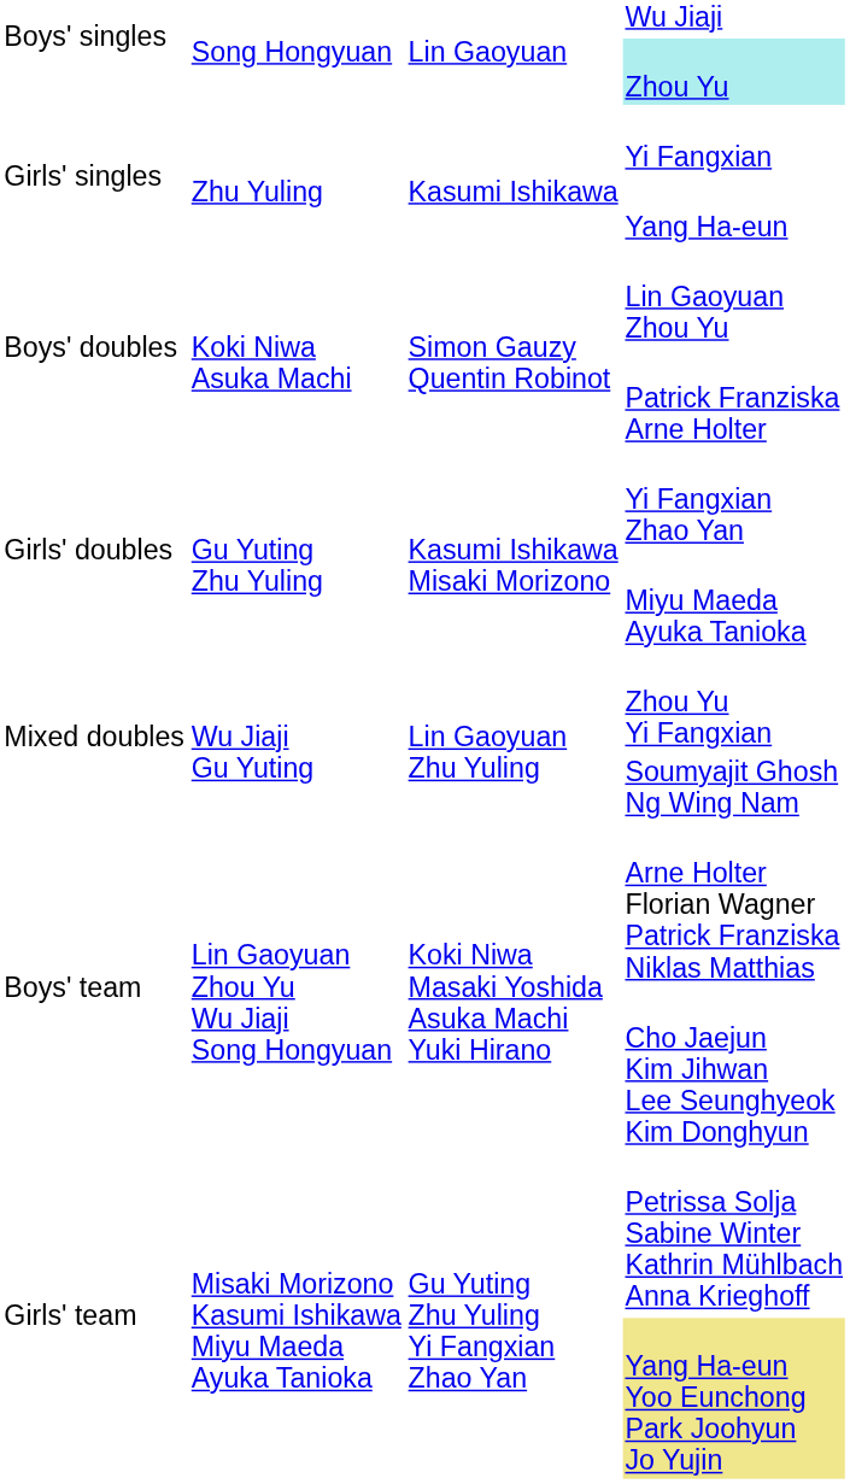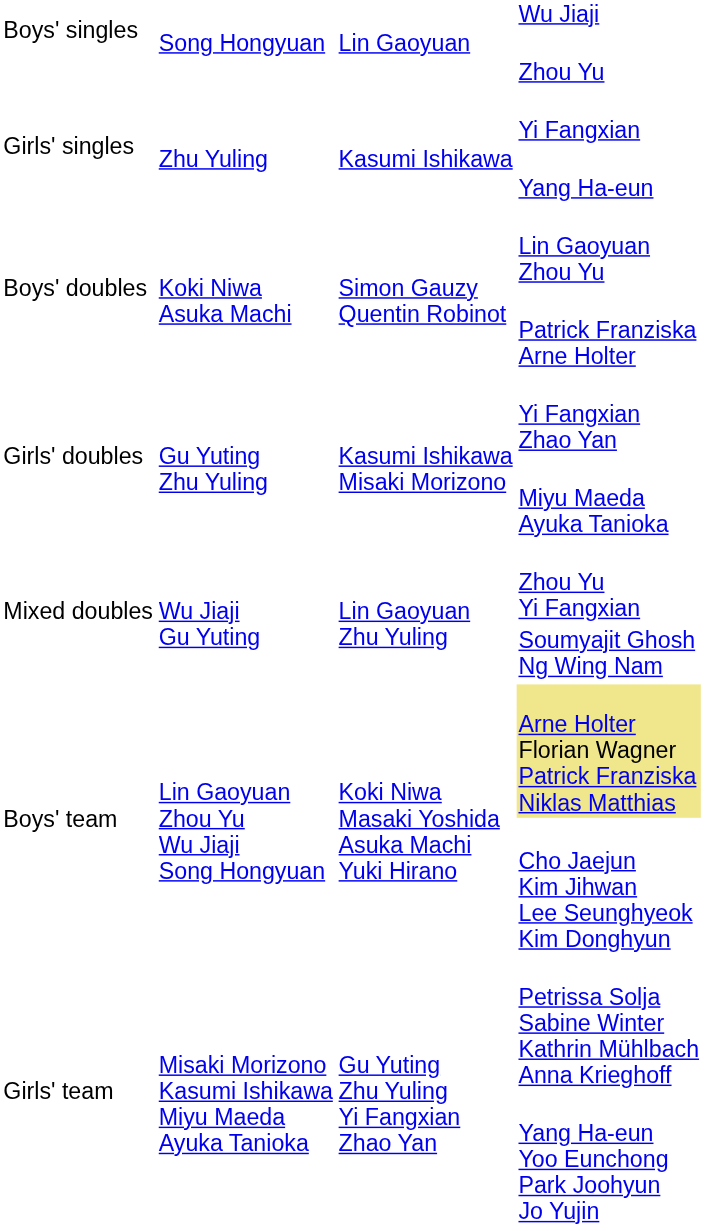Zhou Yu | column 4: paleturquoise background -> no background
Arne Holter Florian Wagner Patrick Franziska Niklas Matthias | column 4: no background -> khaki background
Yang Ha-eun Yoo Eunchong Park Joohyun Jo Yujin | column 4: khaki background -> no background
